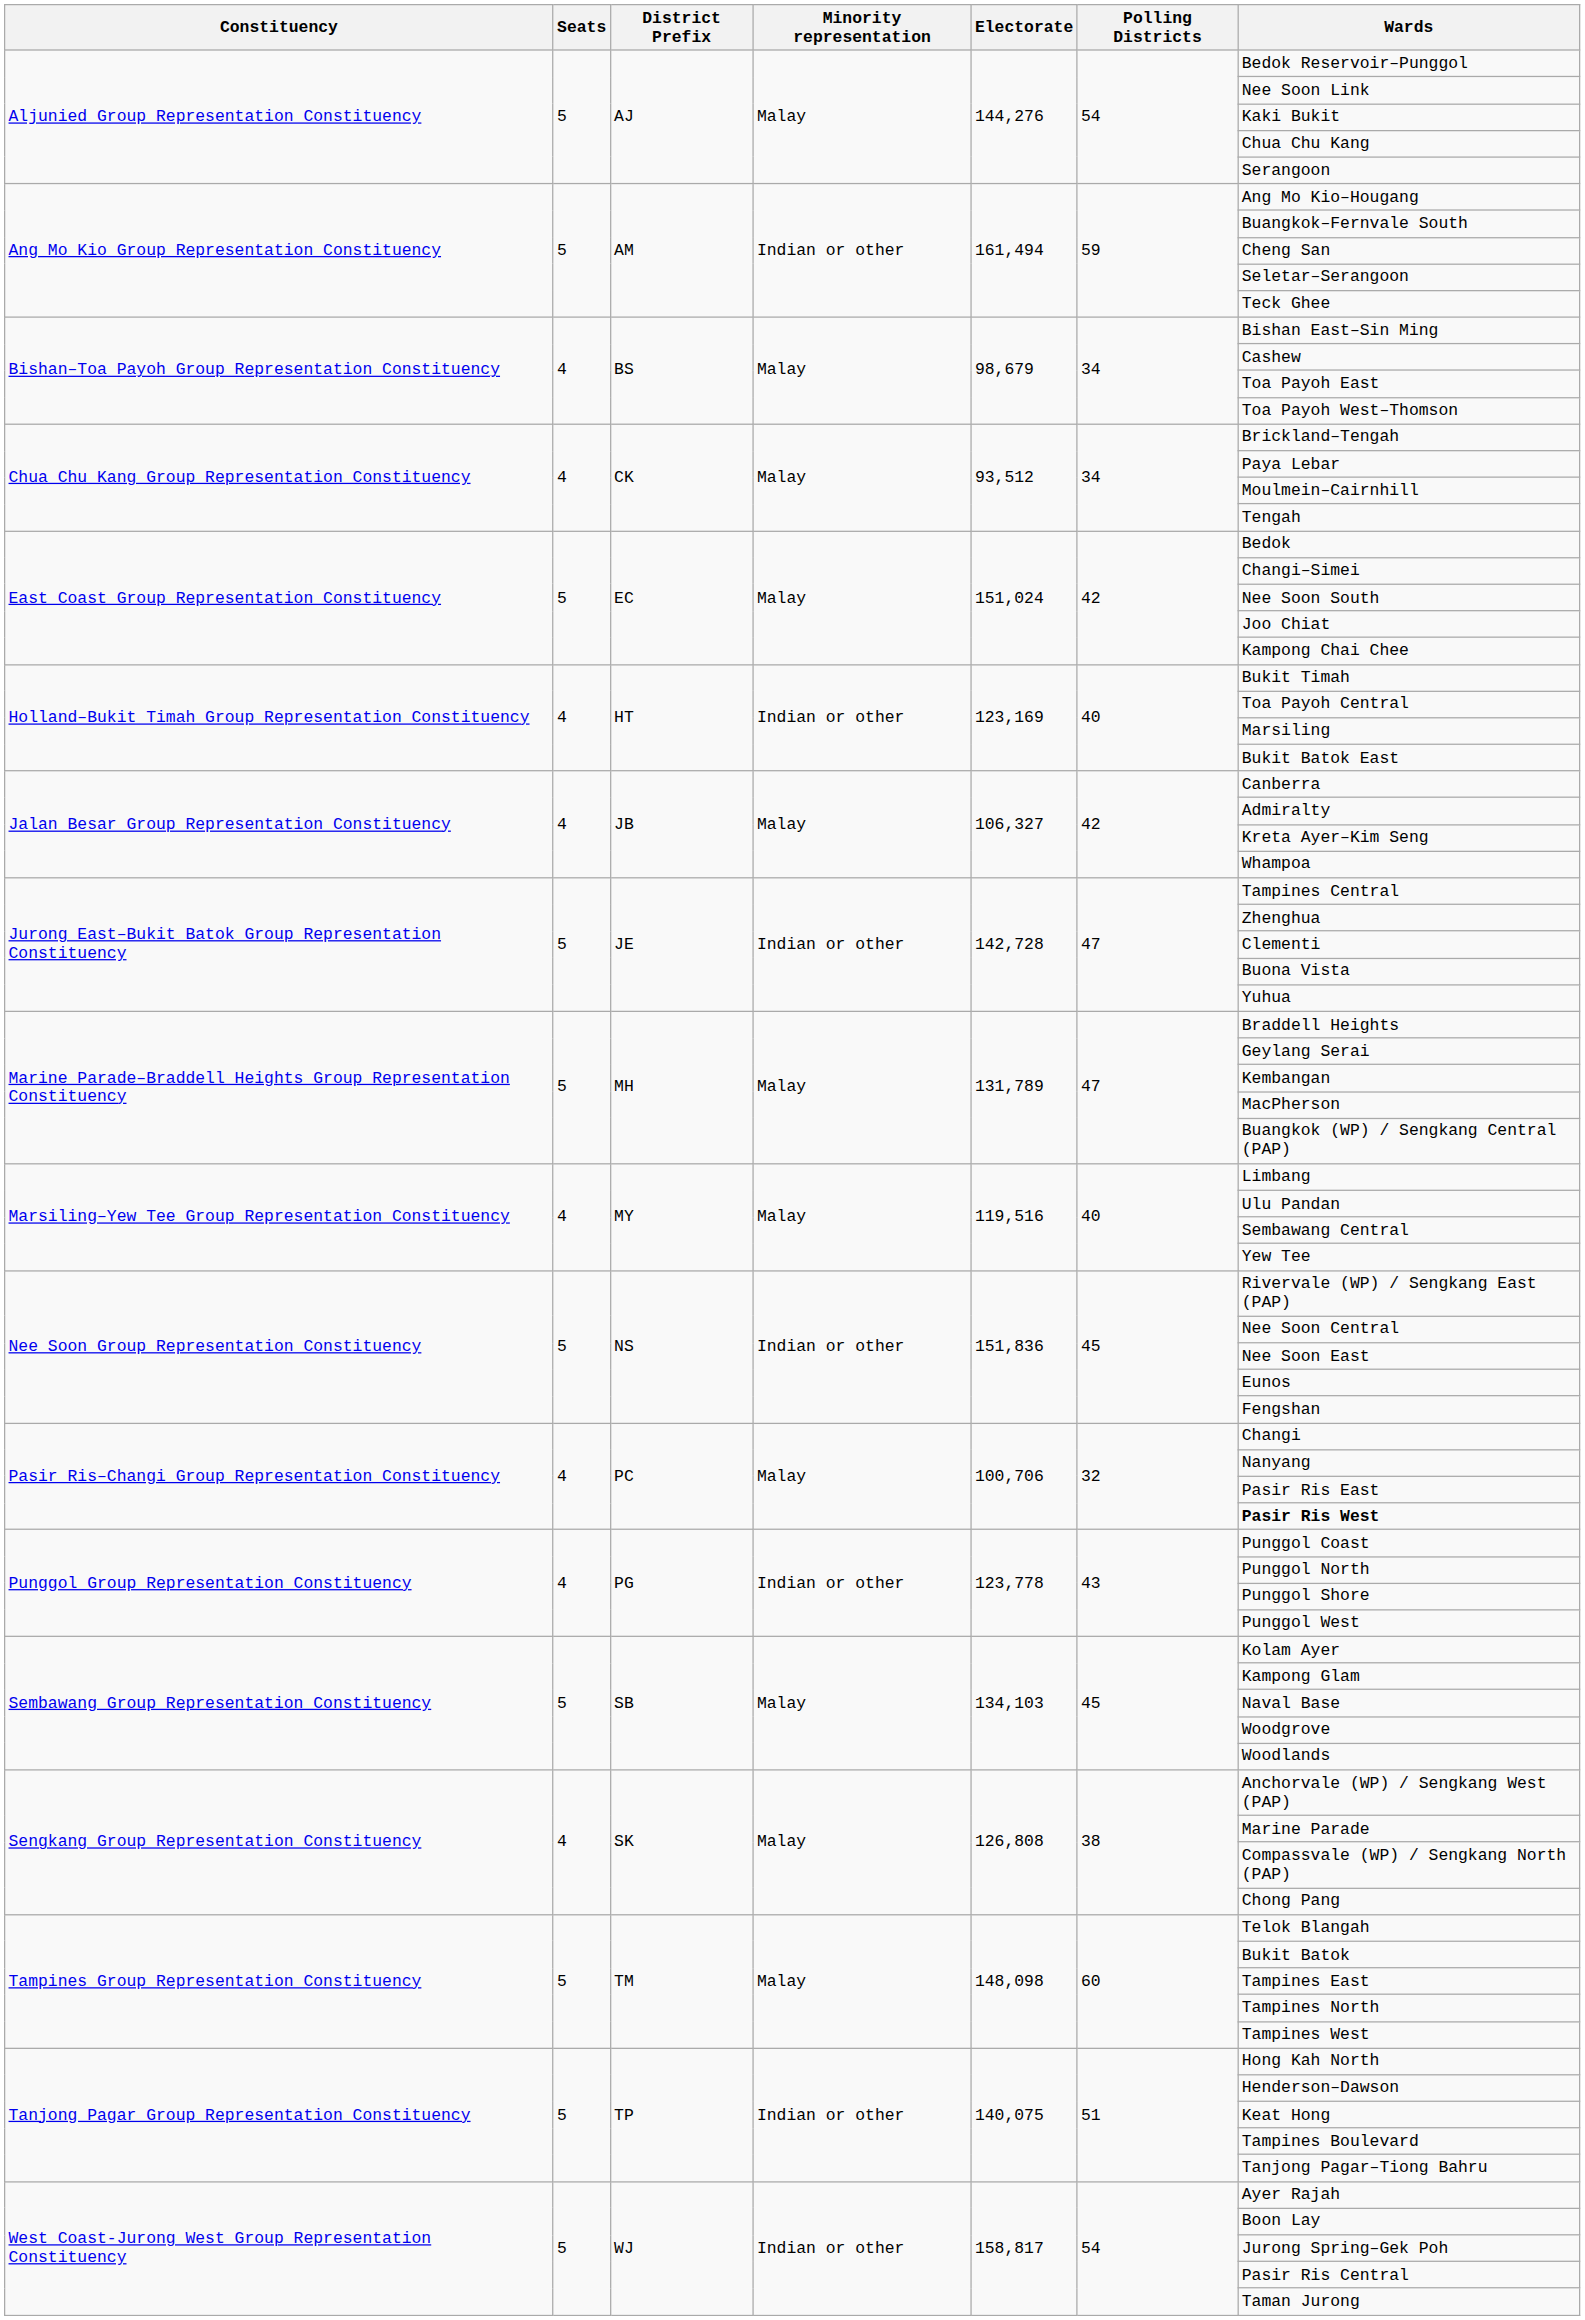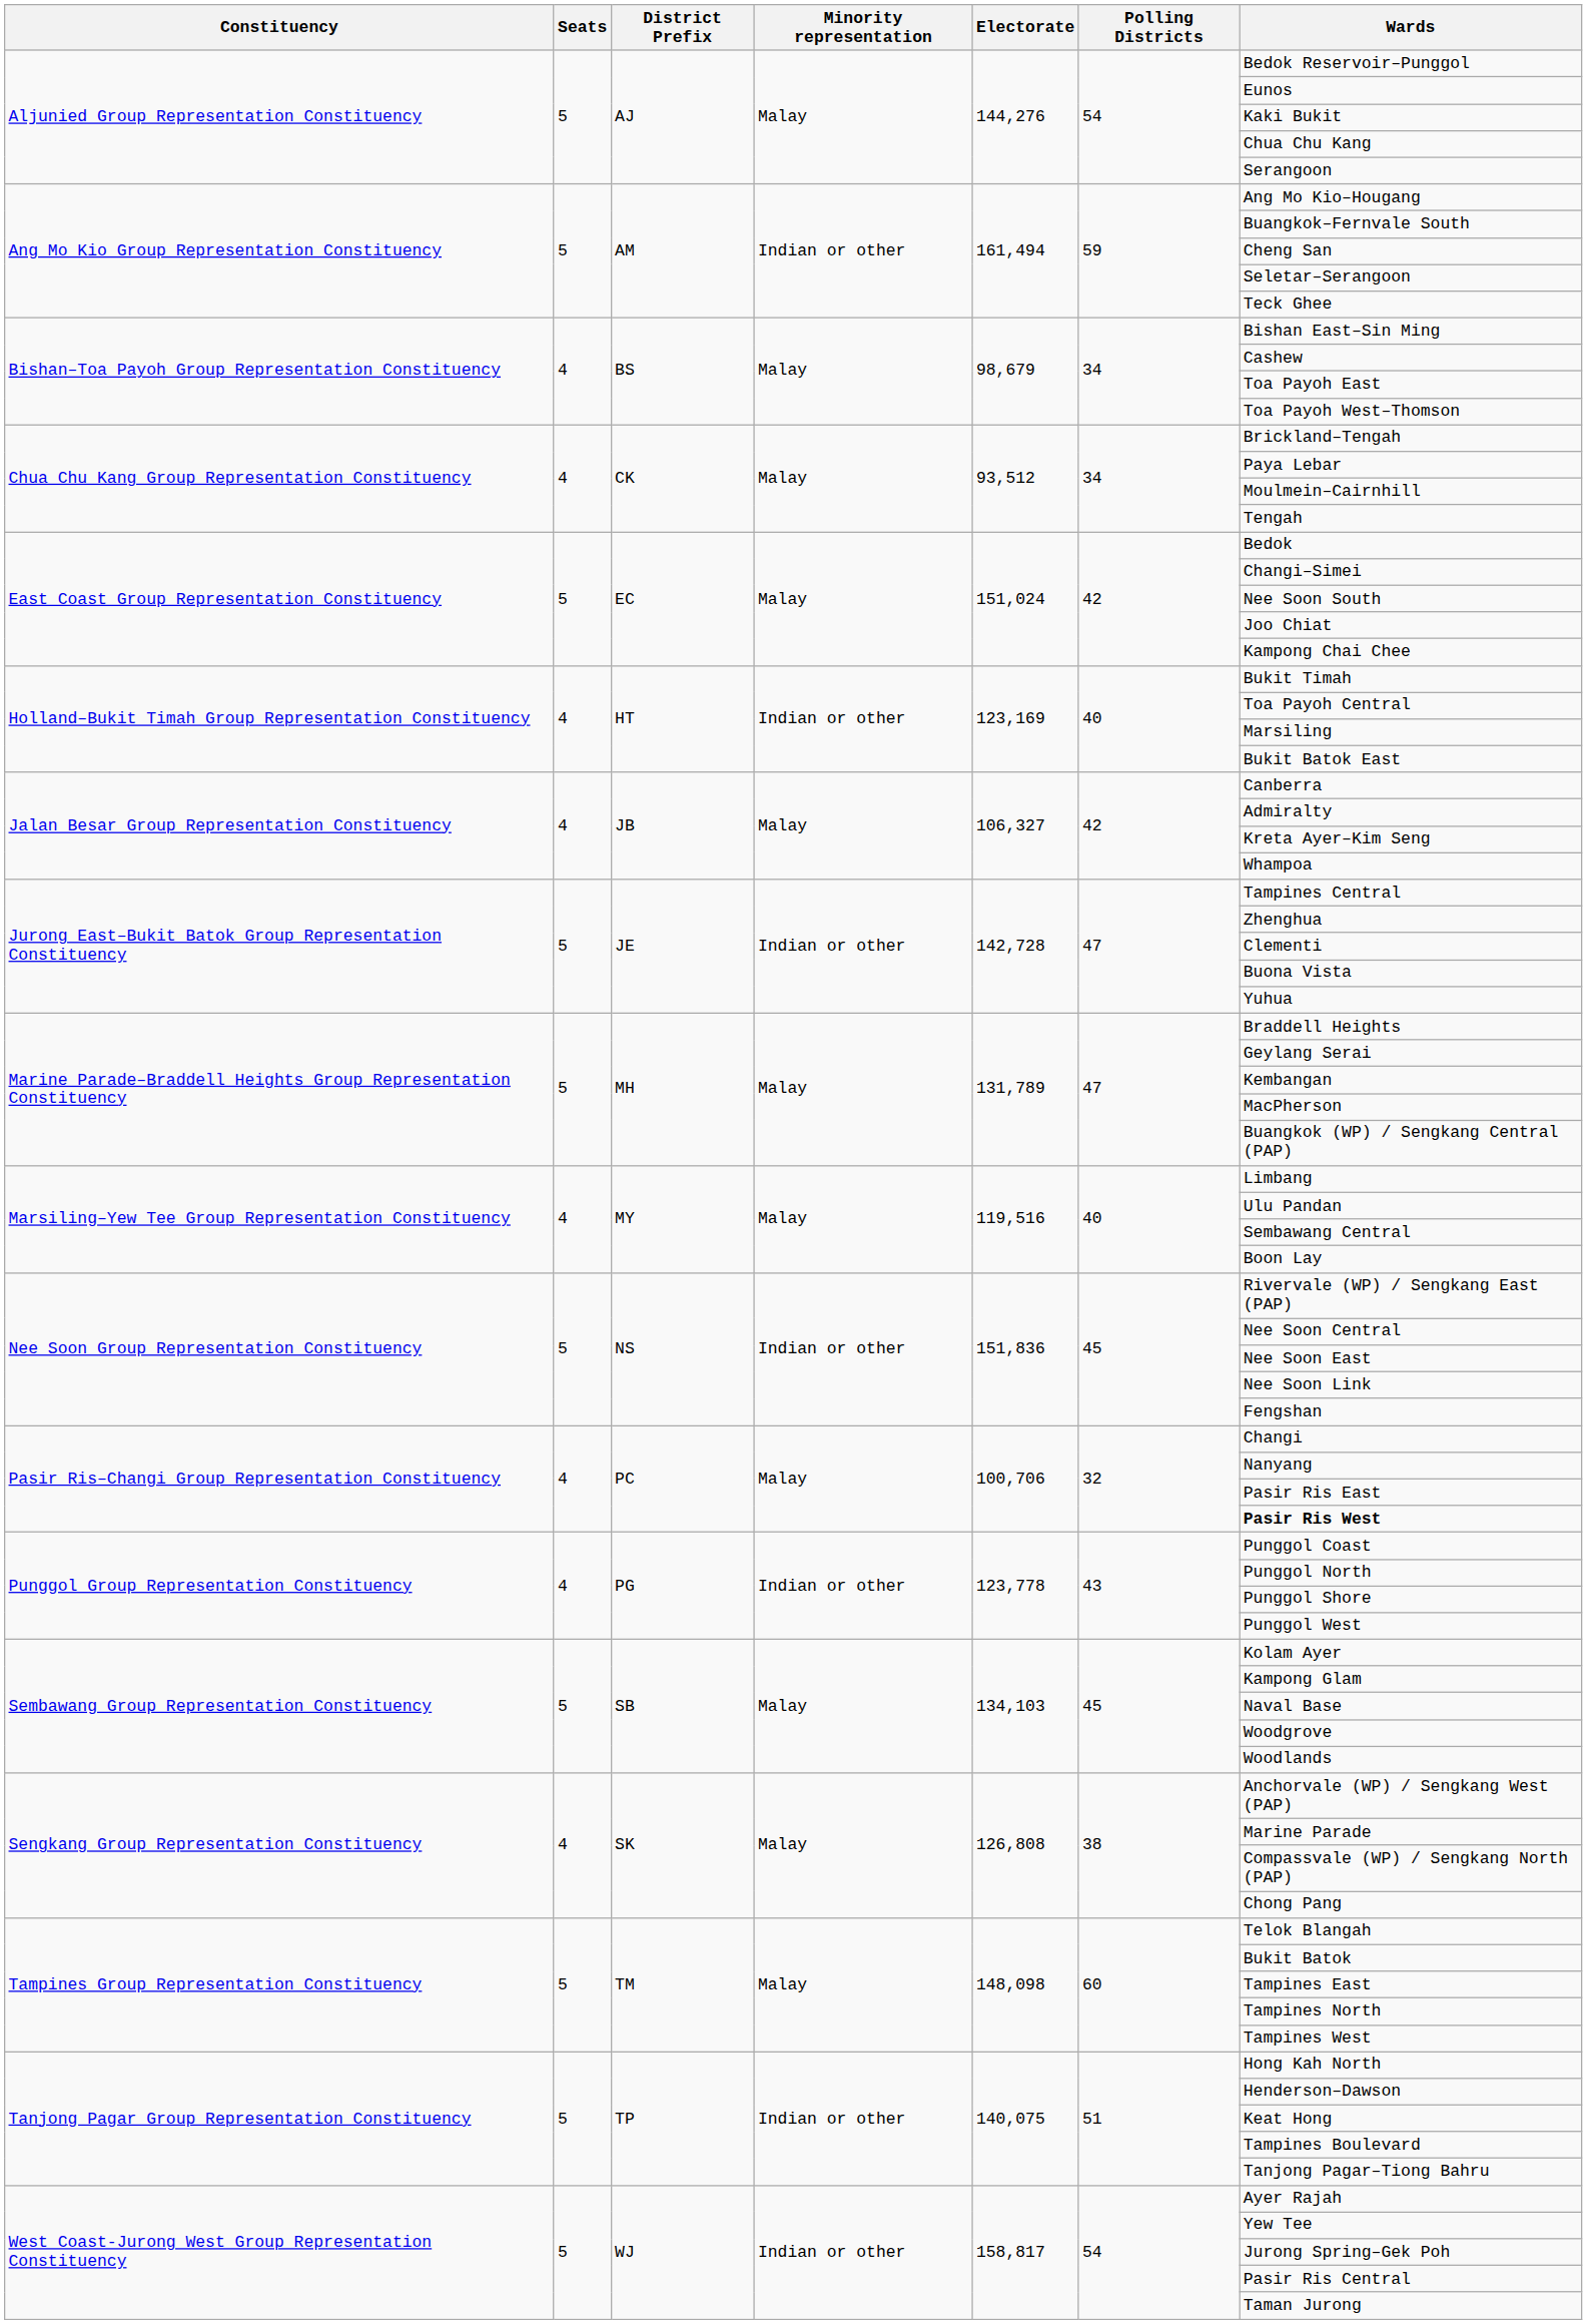row 3 | Wards: Nee Soon Link -> Eunos
row 46 | Wards: Yew Tee -> Boon Lay
row 50 | Wards: Eunos -> Nee Soon Link
row 80 | Wards: Boon Lay -> Yew Tee
